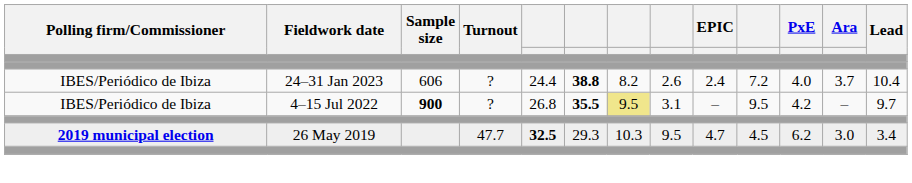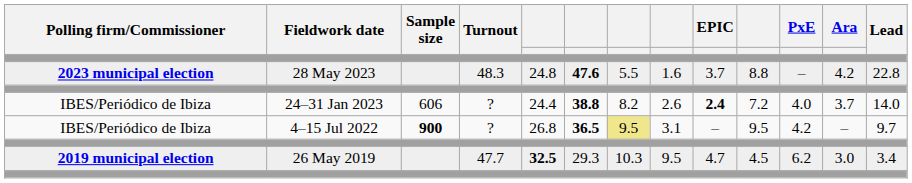+ row: 2023 municipal election | 28 May 2023 | 48.3 | 24.8 | 47.6 | 5.5 | 1.6 | 3.7 | 8.8 | – | 4.2 | 22.8
24–31 Jan 2023 | EPIC: normal -> bold
24–31 Jan 2023 | Lead: 10.4 -> 14.0
4–15 Jul 2022 | column 6: 35.5 -> 36.5
